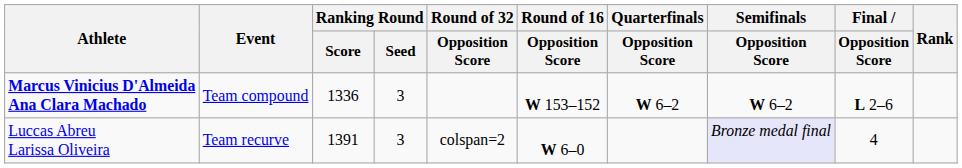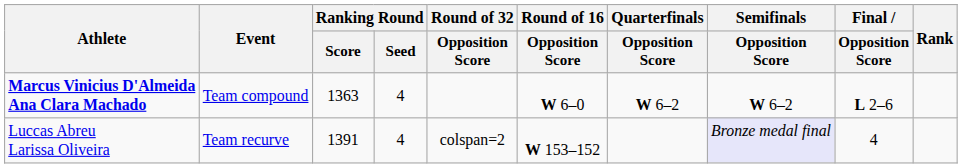Marcus Vinicius D'Almeida Ana Clara Machado | Ranking Round / Score: 1336 -> 1363
Marcus Vinicius D'Almeida Ana Clara Machado | Ranking Round / Seed: 3 -> 4
Marcus Vinicius D'Almeida Ana Clara Machado | Round of 16 / Opposition Score: W 153–152 -> W 6–0
Luccas Abreu Larissa Oliveira | Ranking Round / Seed: 3 -> 4
Luccas Abreu Larissa Oliveira | Round of 16 / Opposition Score: W 6–0 -> W 153–152
